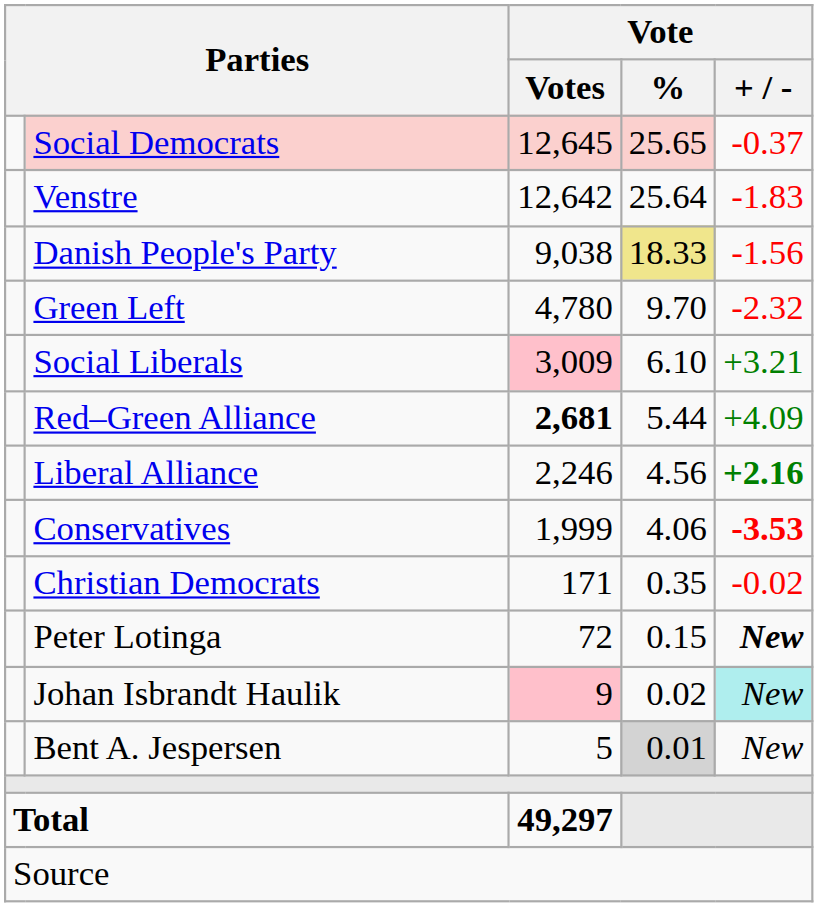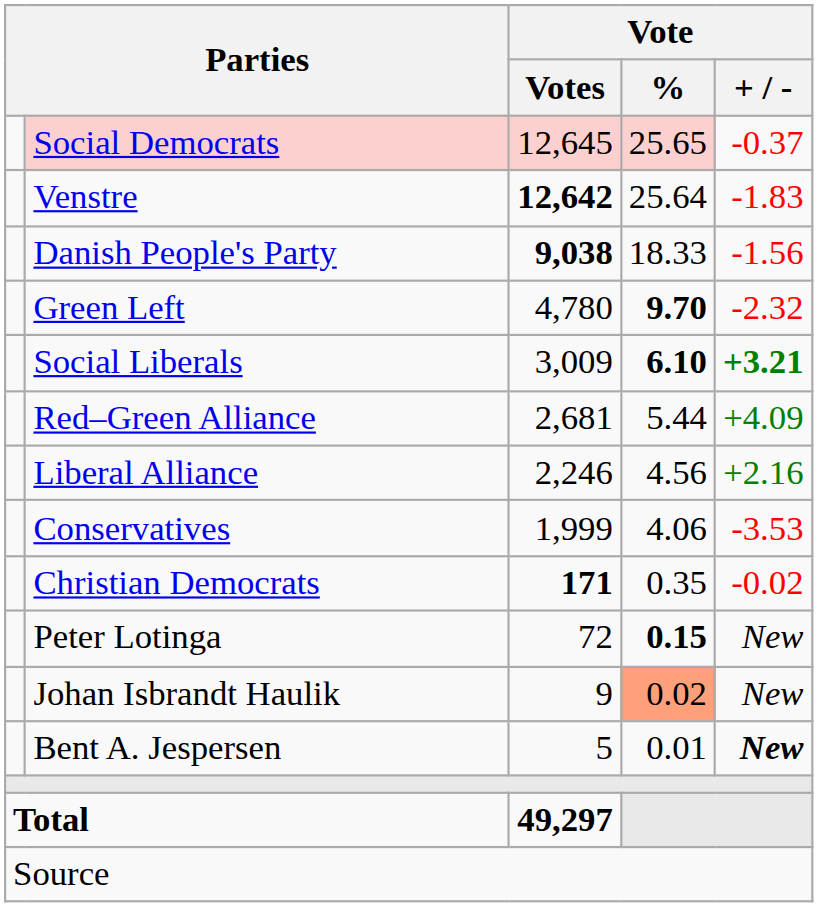Venstre | Vote / Votes: normal -> bold
Danish People's Party | Vote / Votes: normal -> bold
Danish People's Party | Vote / %: khaki background -> no background
Green Left | Vote / %: normal -> bold
Social Liberals | Vote / Votes: pink background -> no background
Social Liberals | Vote / %: normal -> bold
Social Liberals | Vote / + / -: normal -> bold
Red–Green Alliance | Vote / Votes: bold -> normal
Liberal Alliance | Vote / + / -: bold -> normal
Conservatives | Vote / + / -: bold -> normal
Christian Democrats | Vote / Votes: normal -> bold
Peter Lotinga | Vote / %: normal -> bold
Peter Lotinga | Vote / + / -: bold -> normal
Johan Isbrandt Haulik | Vote / Votes: pink background -> no background
Johan Isbrandt Haulik | Vote / %: no background -> lightsalmon background
Johan Isbrandt Haulik | Vote / + / -: paleturquoise background -> no background
Bent A. Jespersen | Vote / %: lightgrey background -> no background
Bent A. Jespersen | Vote / + / -: normal -> bold
